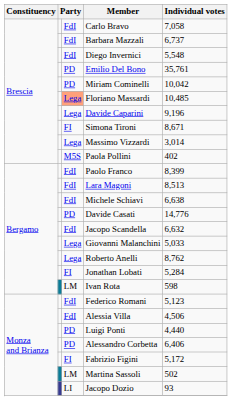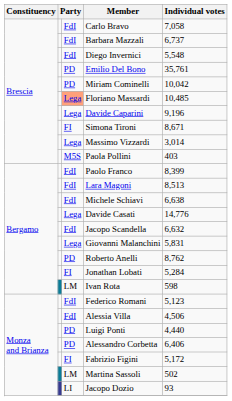Paola Pollini | Individual votes: 402 -> 403
Davide Casati | column 3: PD -> Lega
Giovanni Malanchini | Individual votes: 5,033 -> 5,831
Roberto Anelli | column 3: Lega -> PD
